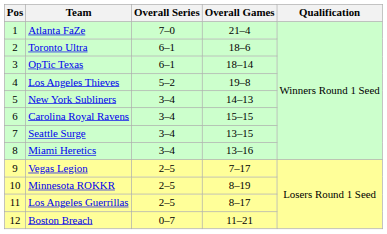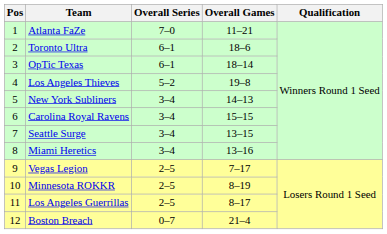Atlanta FaZe | Overall Games: 21–4 -> 11–21
Boston Breach | Overall Games: 11–21 -> 21–4
